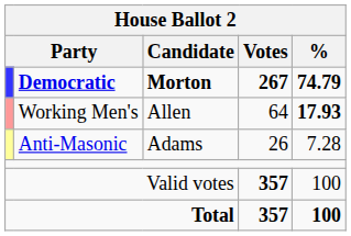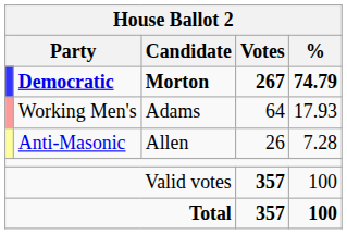Working Men's | House Ballot 2 / Candidate: Allen -> Adams
Working Men's | House Ballot 2 / %: bold -> normal
Anti-Masonic | House Ballot 2 / Candidate: Adams -> Allen
